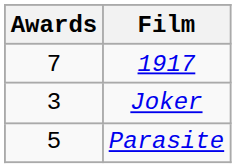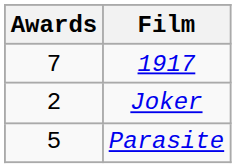Joker | Awards: 3 -> 2
